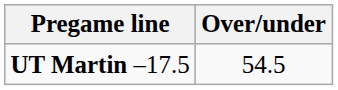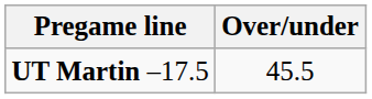UT Martin –17.5 | Over/under: 54.5 -> 45.5
